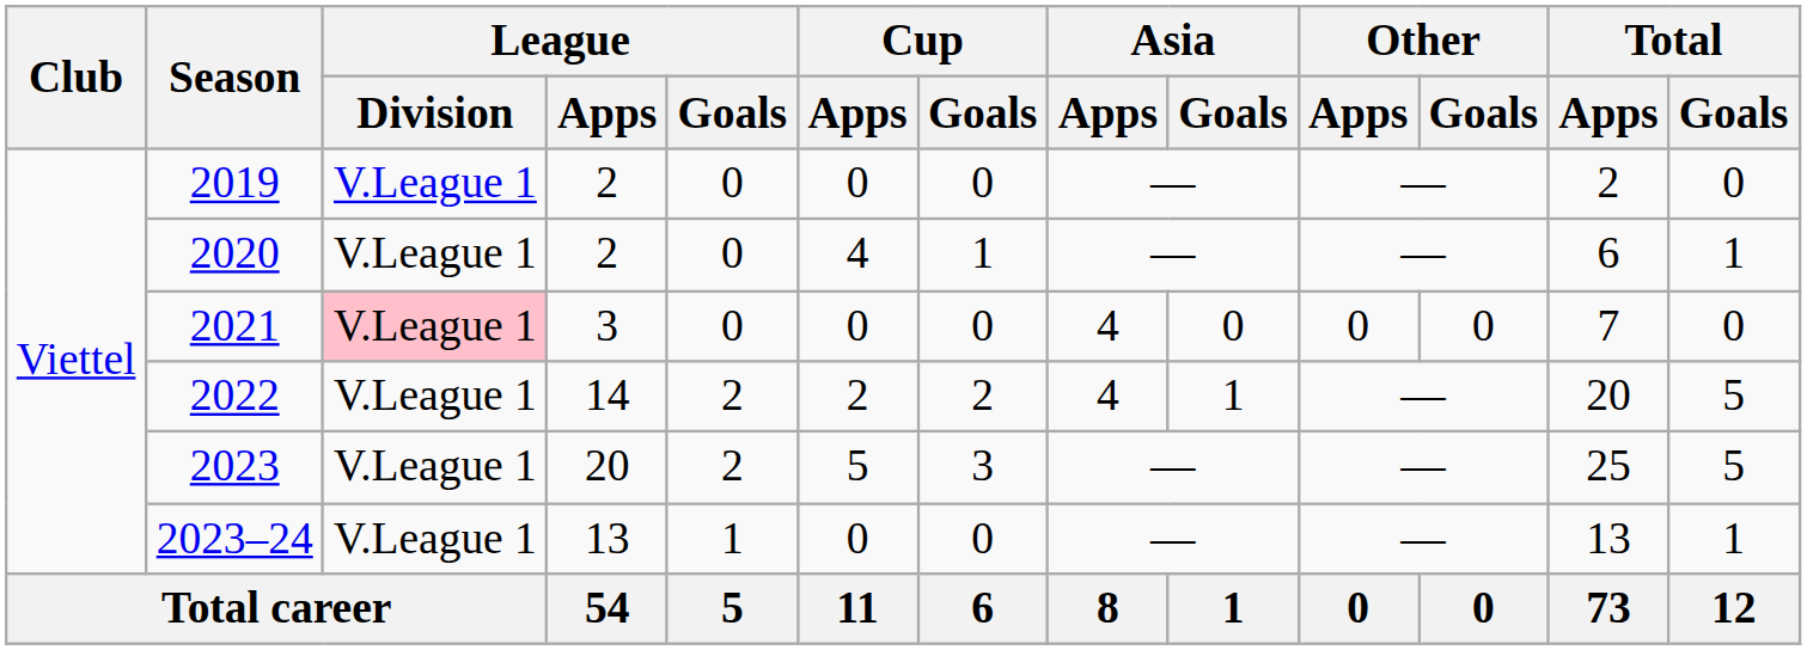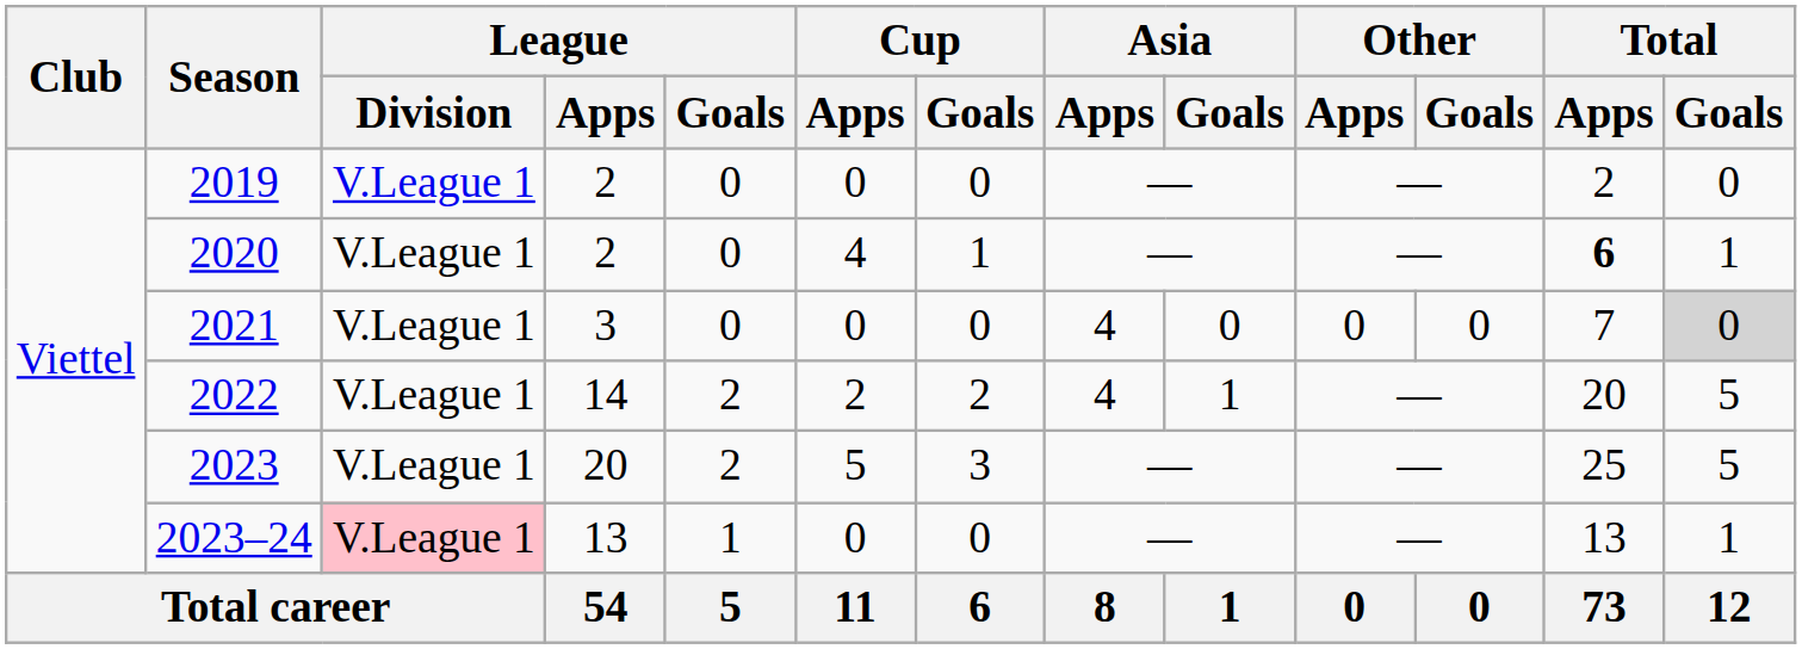2020 | Total / Apps: normal -> bold
2021 | League / Division: pink background -> no background
2021 | Total / Goals: no background -> lightgrey background
2023–24 | League / Division: no background -> pink background
